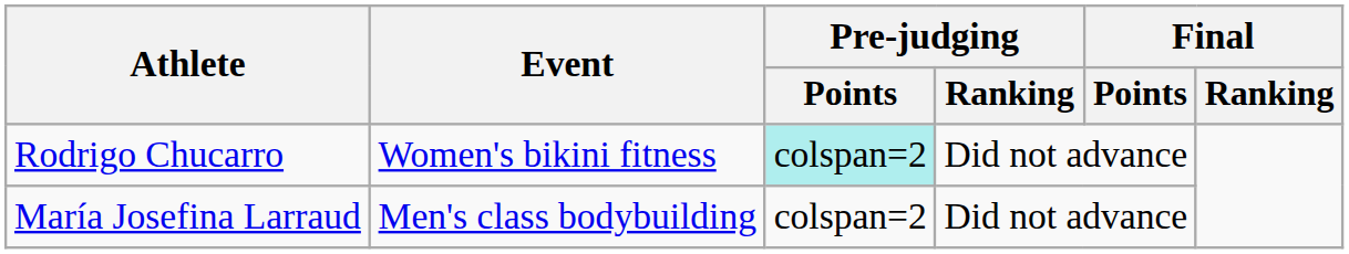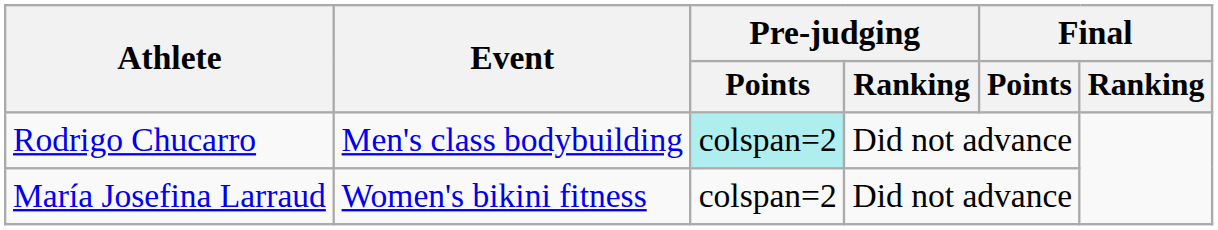Rodrigo Chucarro | Event: Women's bikini fitness -> Men's class bodybuilding
María Josefina Larraud | Event: Men's class bodybuilding -> Women's bikini fitness
